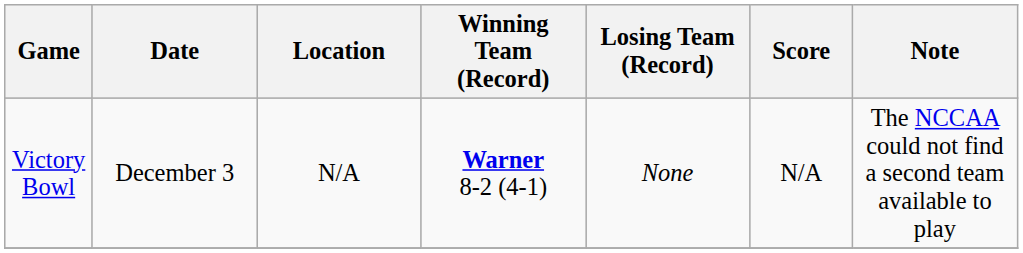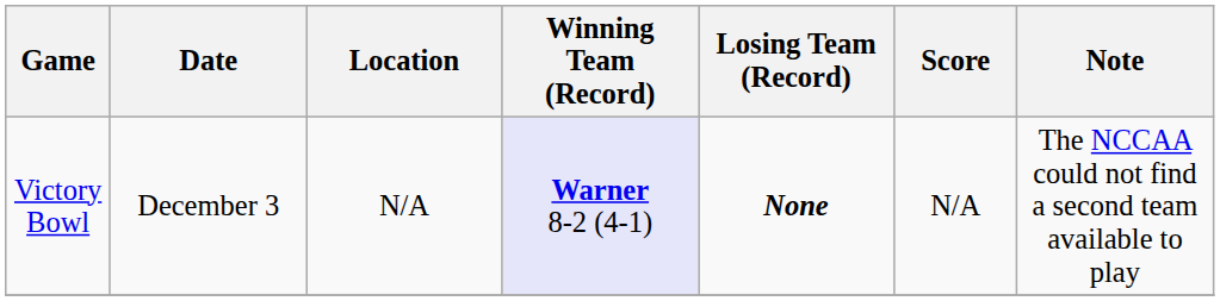Victory Bowl | Winning Team (Record): no background -> lavender background
Victory Bowl | Losing Team (Record): normal -> bold
